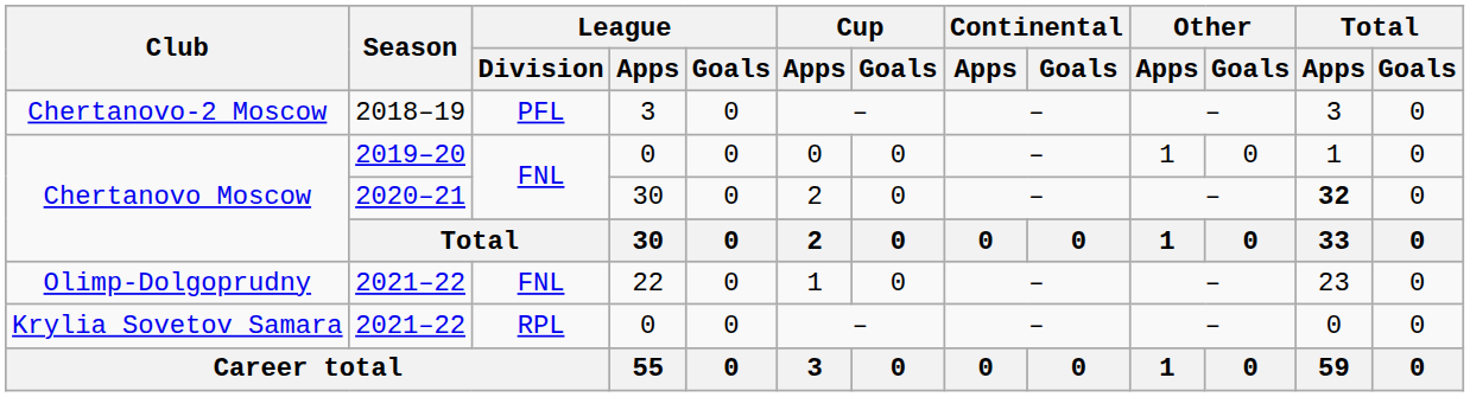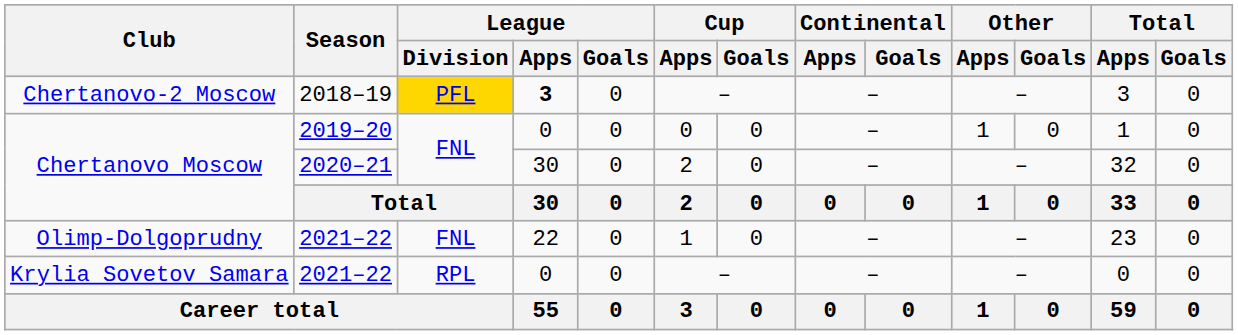Chertanovo-2 Moscow | League / Division: no background -> gold background
Chertanovo-2 Moscow | League / Apps: normal -> bold
Chertanovo Moscow / 2020–21 | Total / Apps: bold -> normal
